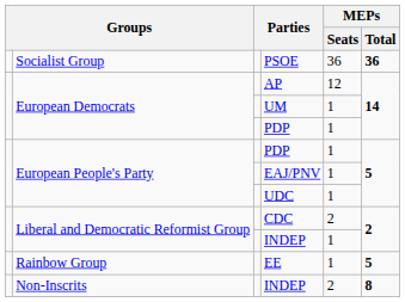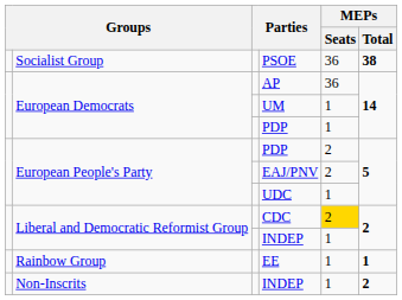PSOE | MEPs / Total: 36 -> 38
AP | MEPs / Seats: 12 -> 36
European People's Party / PDP | MEPs / Seats: 1 -> 2
EAJ/PNV | MEPs / Seats: 1 -> 2
CDC | MEPs / Seats: no background -> gold background
EE | MEPs / Total: 5 -> 1
Non-Inscrits / INDEP | MEPs / Seats: 2 -> 1
Non-Inscrits / INDEP | MEPs / Total: 8 -> 2
